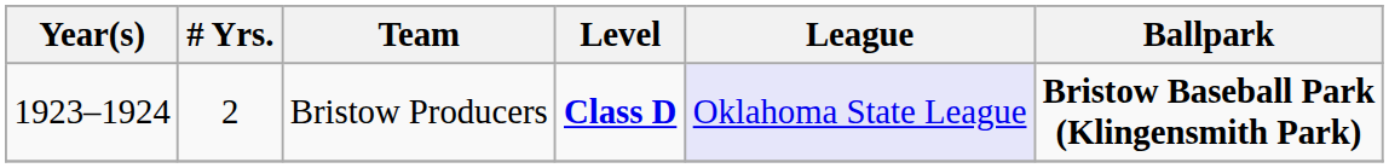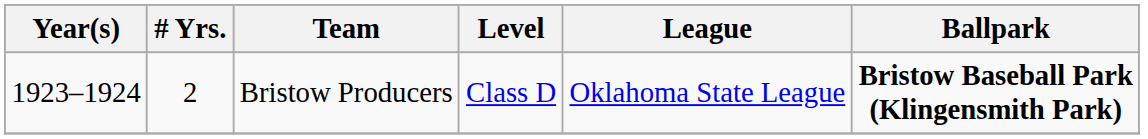Bristow Producers | Level: bold -> normal
Bristow Producers | League: lavender background -> no background
